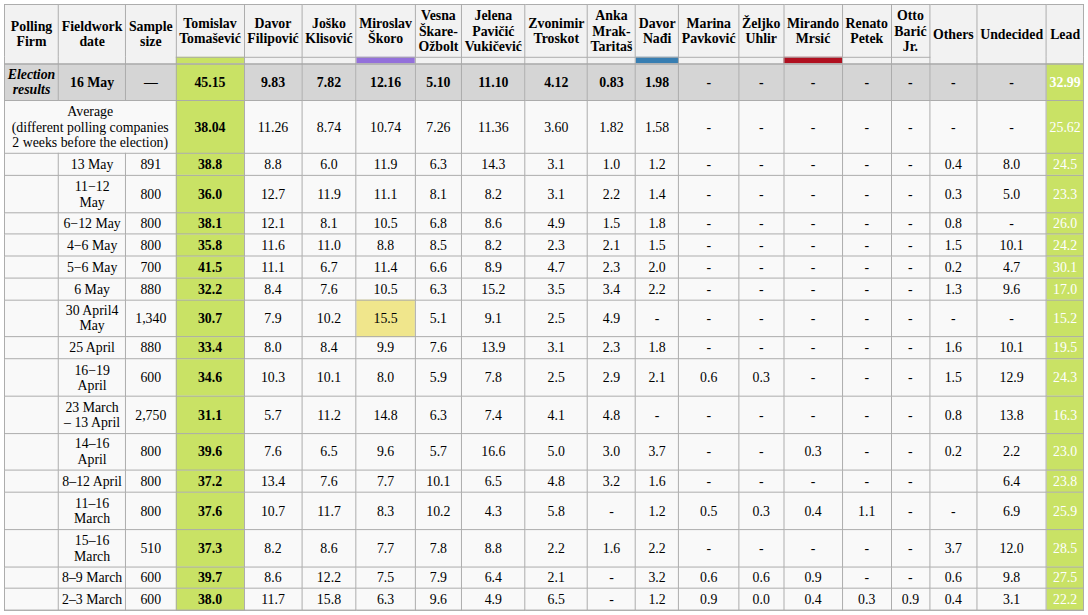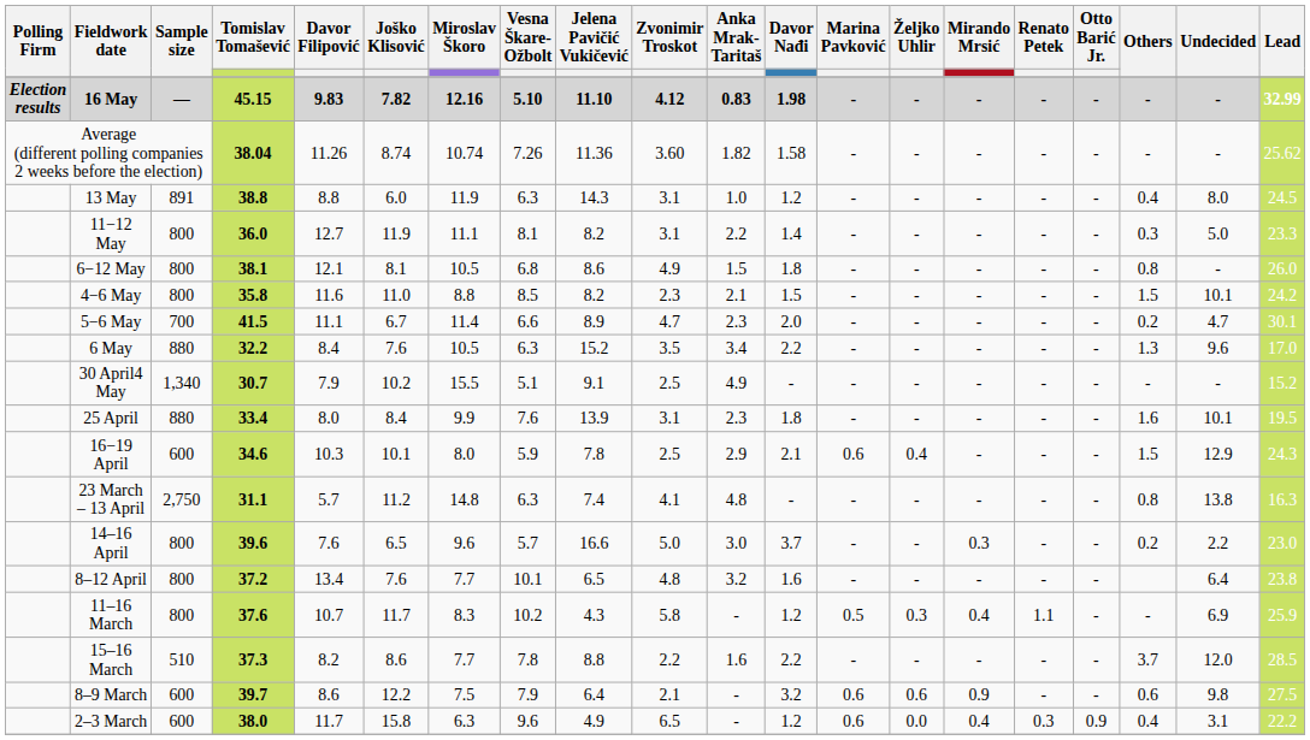30 April4 May | Miroslav Škoro: khaki background -> no background
16−19 April | Željko Uhlir: 0.3 -> 0.4
2–3 March | Marina Pavković: 0.9 -> 0.6
